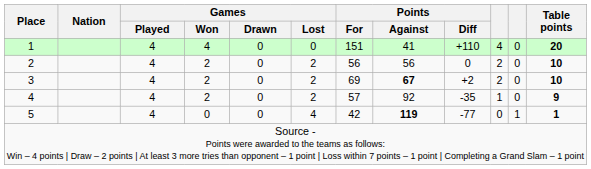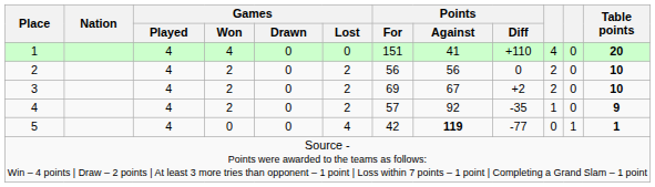3 | Points / Against: bold -> normal
